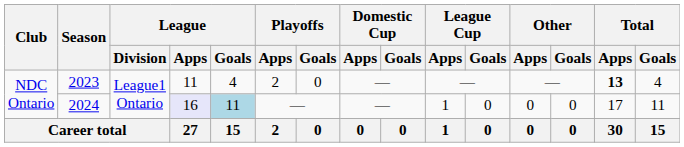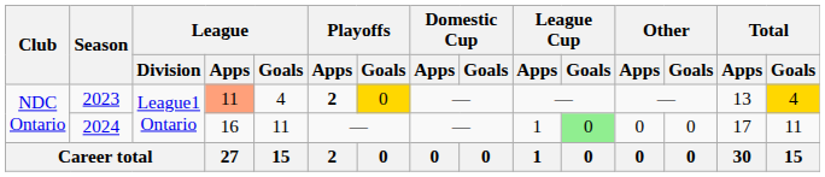2023 | League / Apps: no background -> lightsalmon background
2023 | Playoffs / Apps: normal -> bold
2023 | Playoffs / Goals: no background -> gold background
2023 | Total / Apps: bold -> normal
2023 | Total / Goals: no background -> gold background
2024 | League / Apps: lavender background -> no background
2024 | League / Goals: lightblue background -> no background
2024 | League Cup / Goals: no background -> lightgreen background
